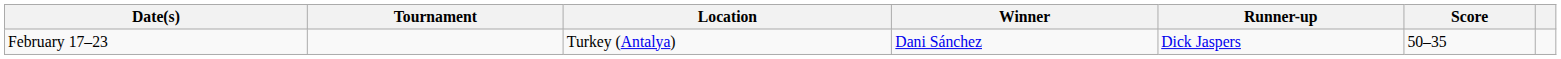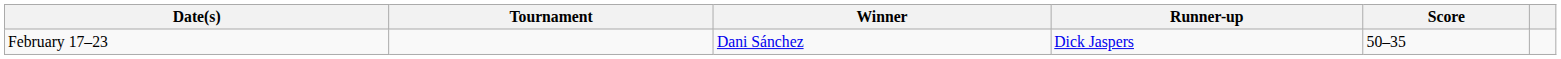- column: Location | Turkey (Antalya)
